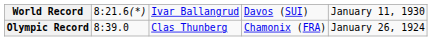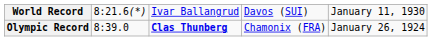Olympic Record | column 3: normal -> bold
